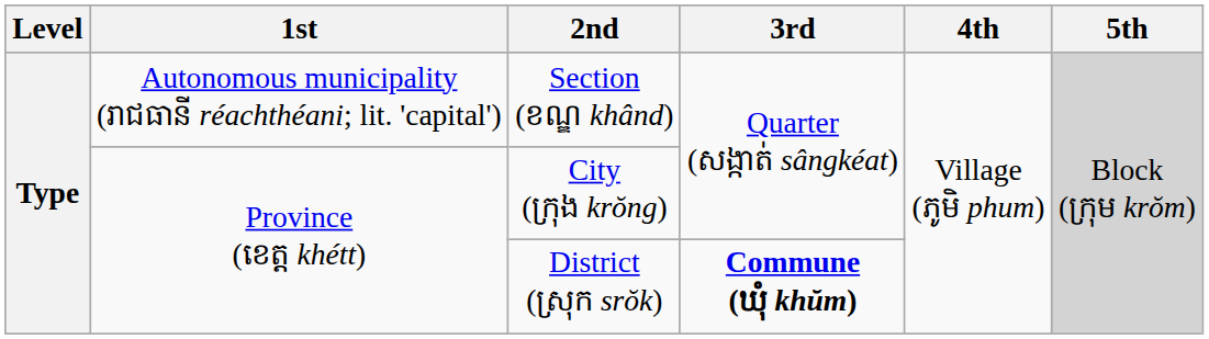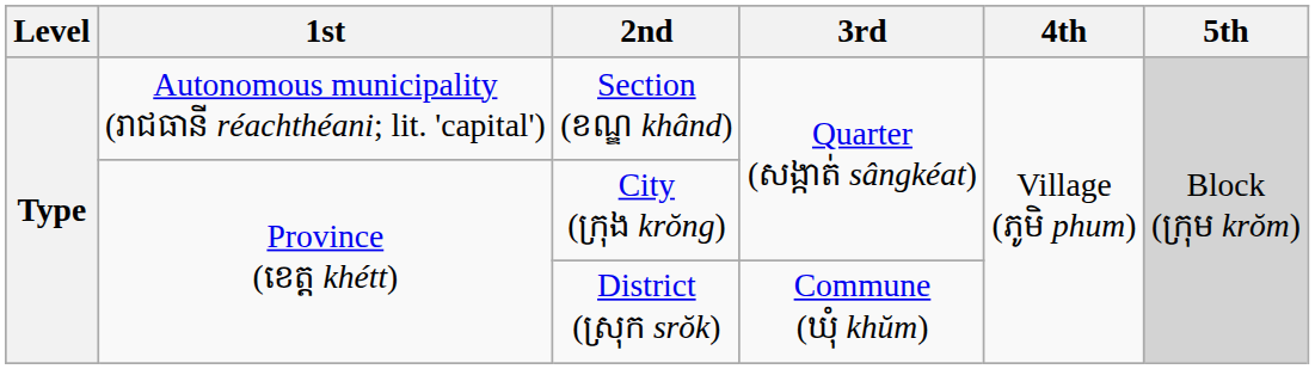District (ស្រុក srŏk) | 3rd: bold -> normal
